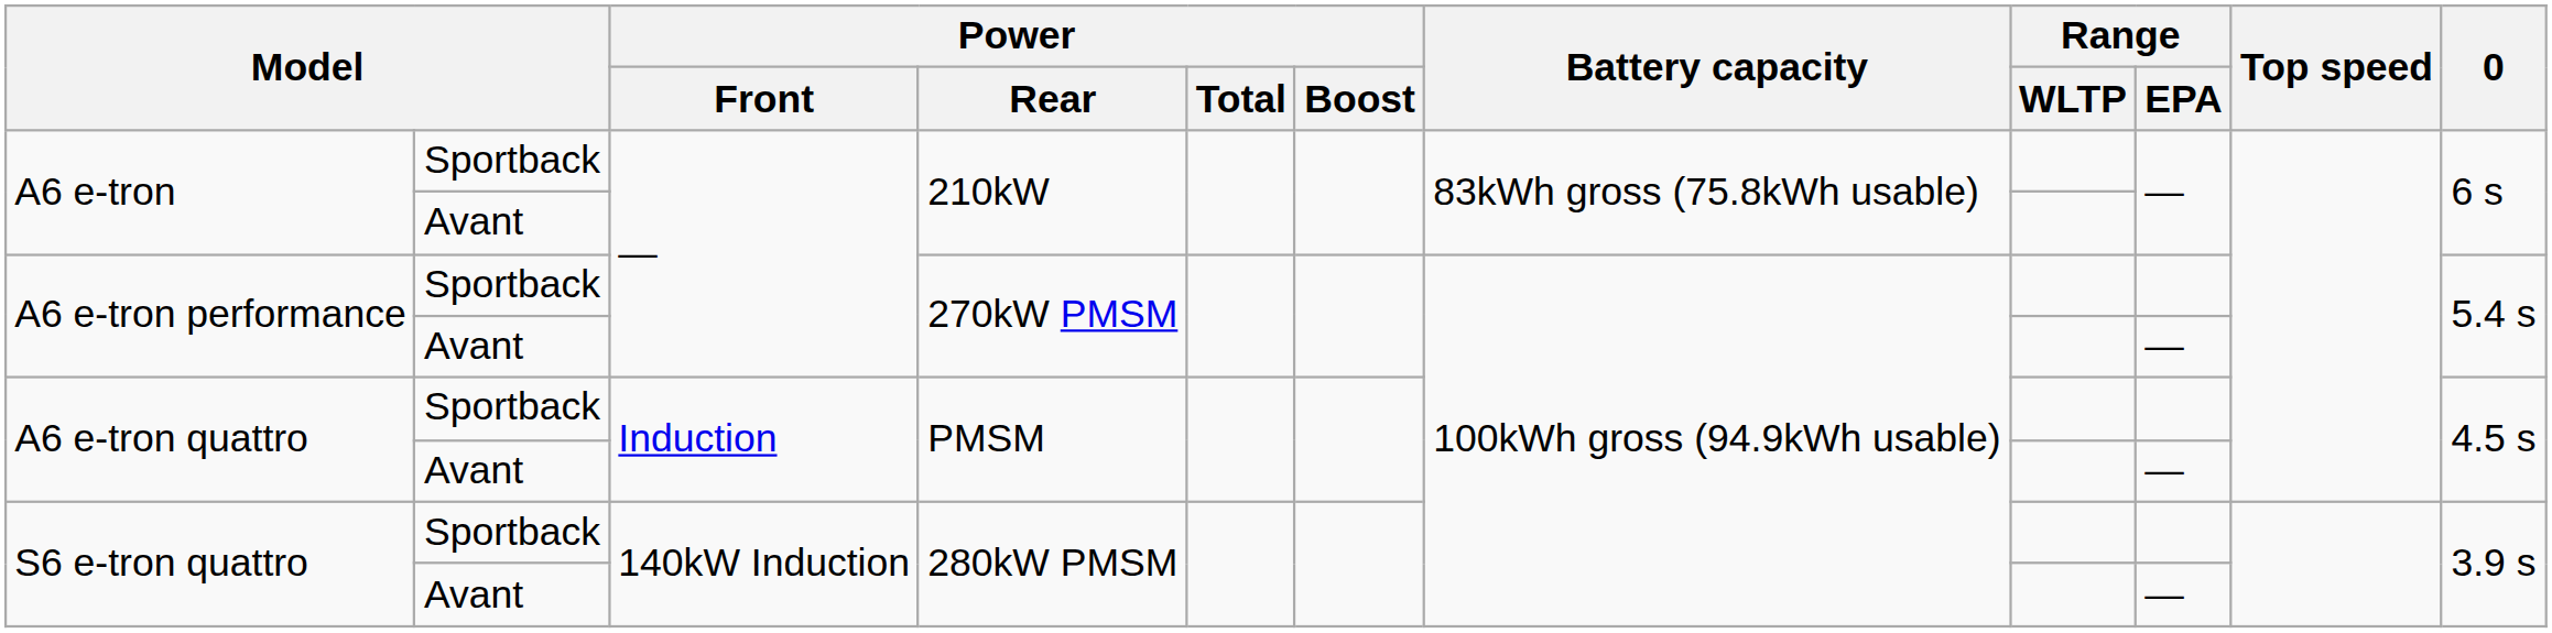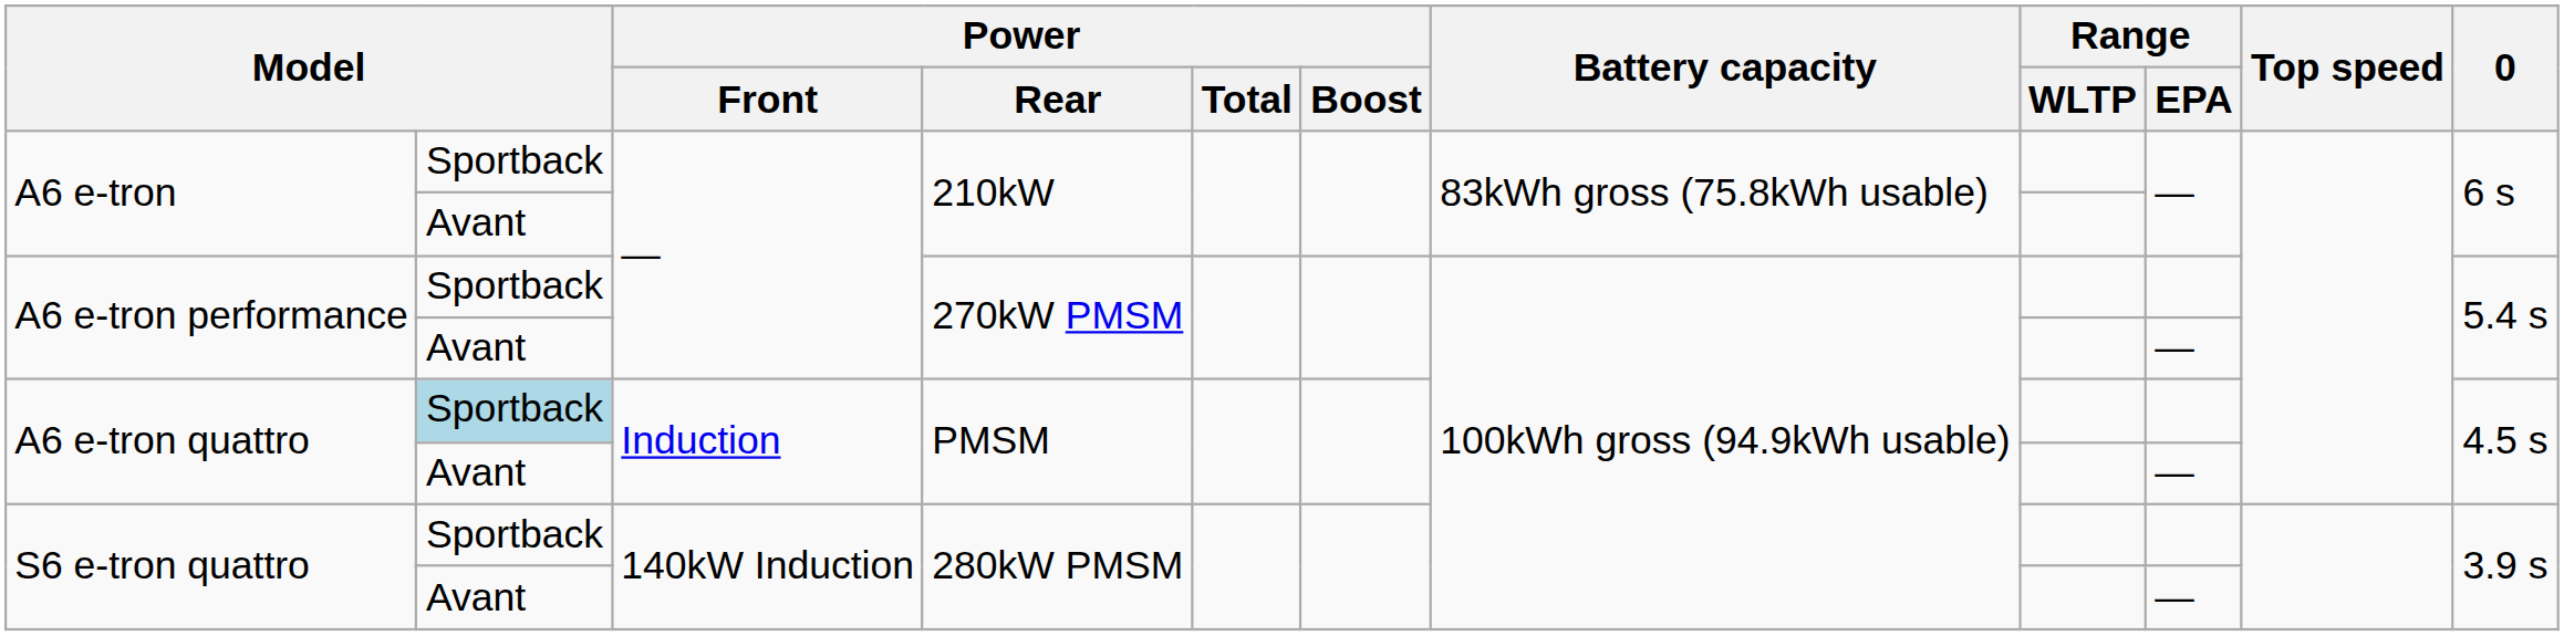A6 e-tron quattro / Sportback | column 2: no background -> lightblue background
